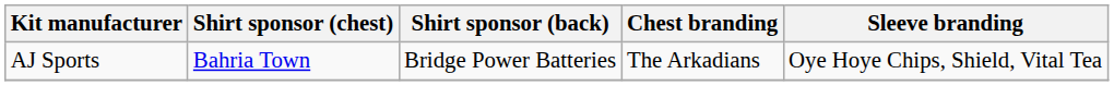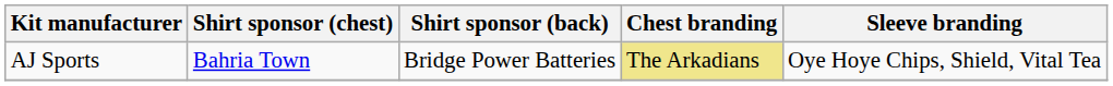AJ Sports | Chest branding: no background -> khaki background
